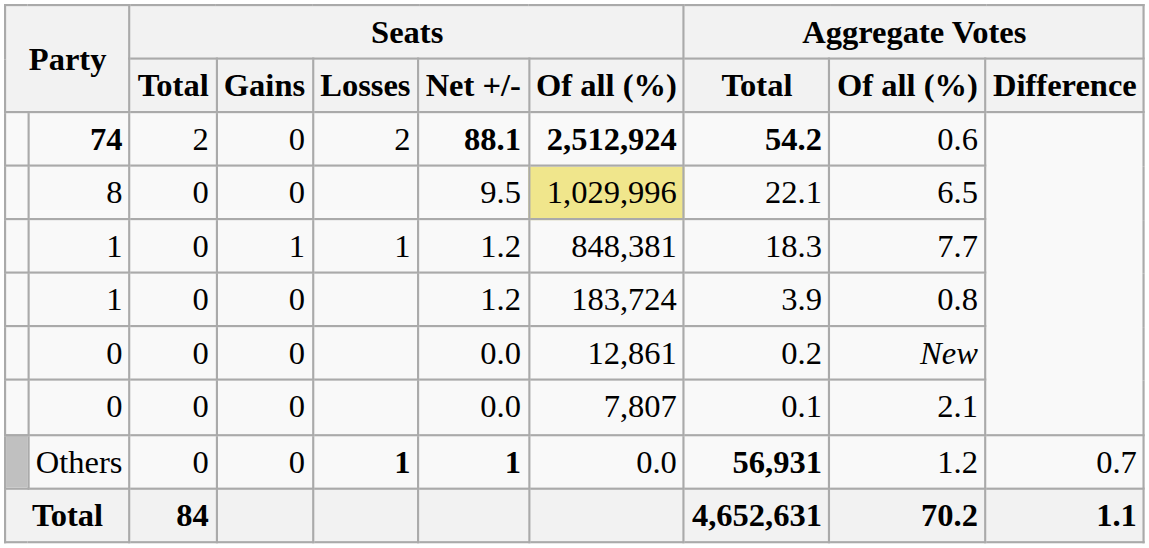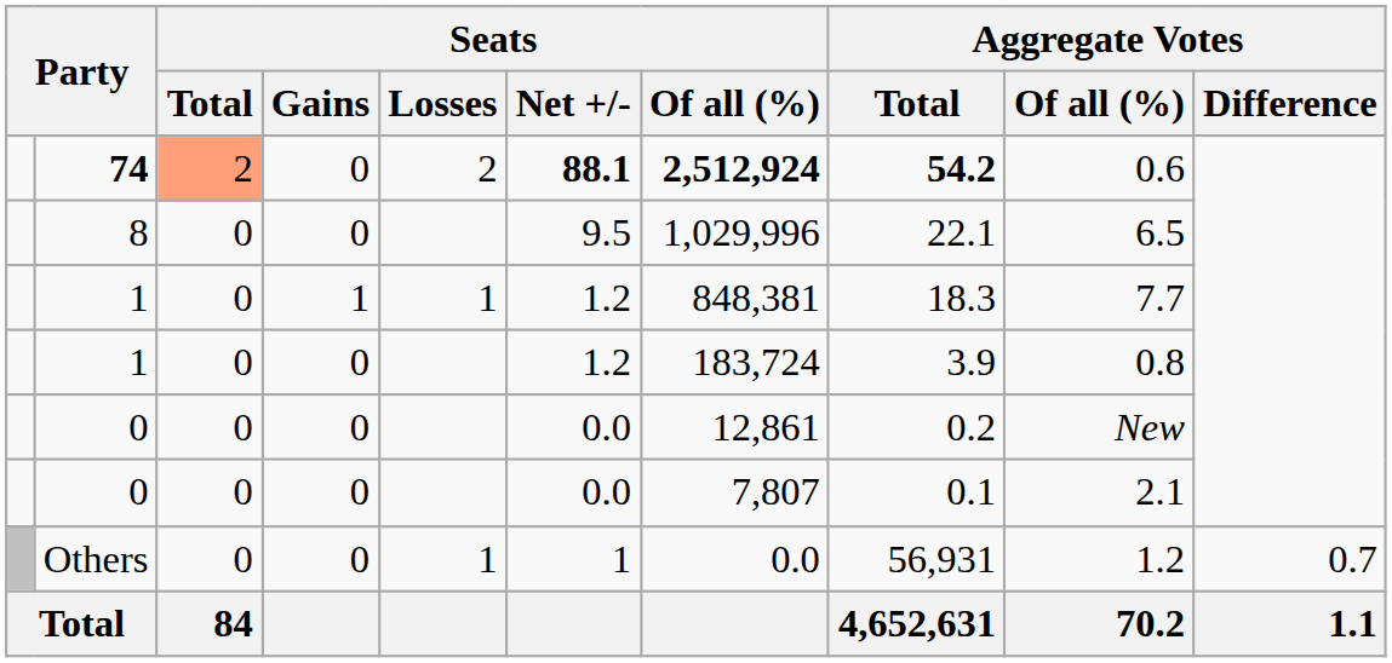74 | Seats / Total: no background -> lightsalmon background
8 | Seats / Of all (%): khaki background -> no background
Others | Seats / Losses: bold -> normal
Others | Seats / Net +/-: bold -> normal
Others | Aggregate Votes / Total: bold -> normal
